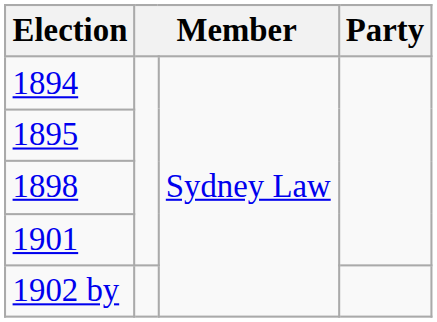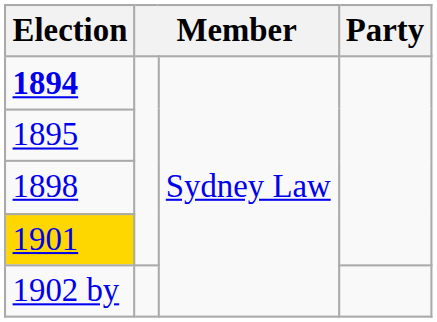1894 | Election: normal -> bold
1901 | Election: no background -> gold background
